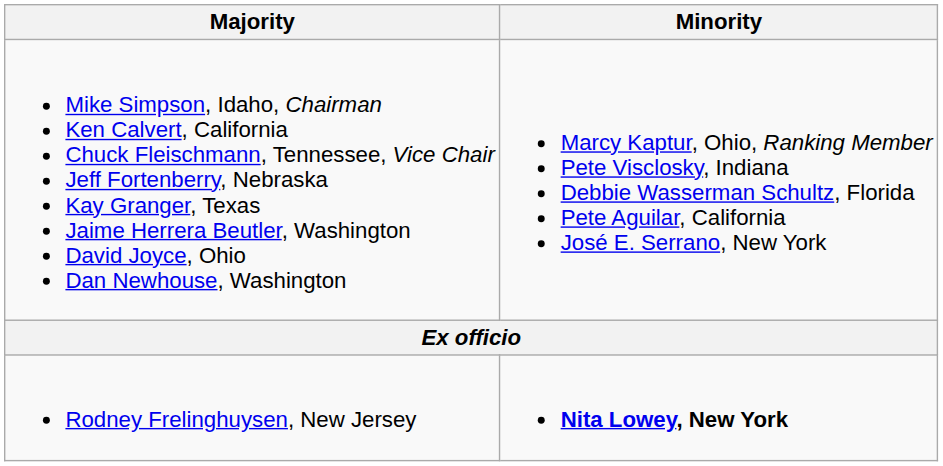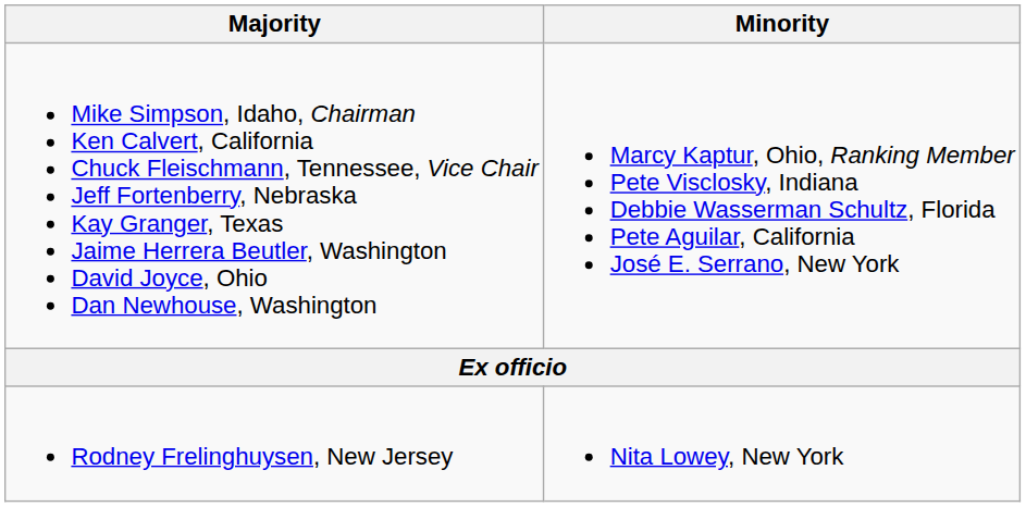Rodney Frelinghuysen, New Jersey | Minority: bold -> normal
